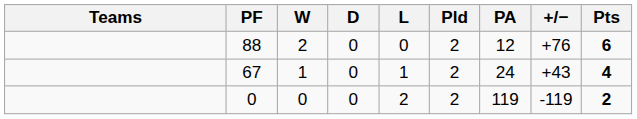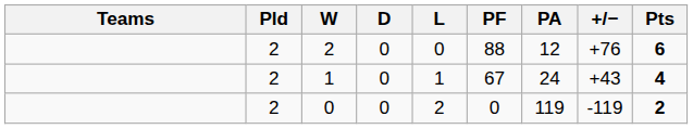columns swapped: Pld <-> PF
